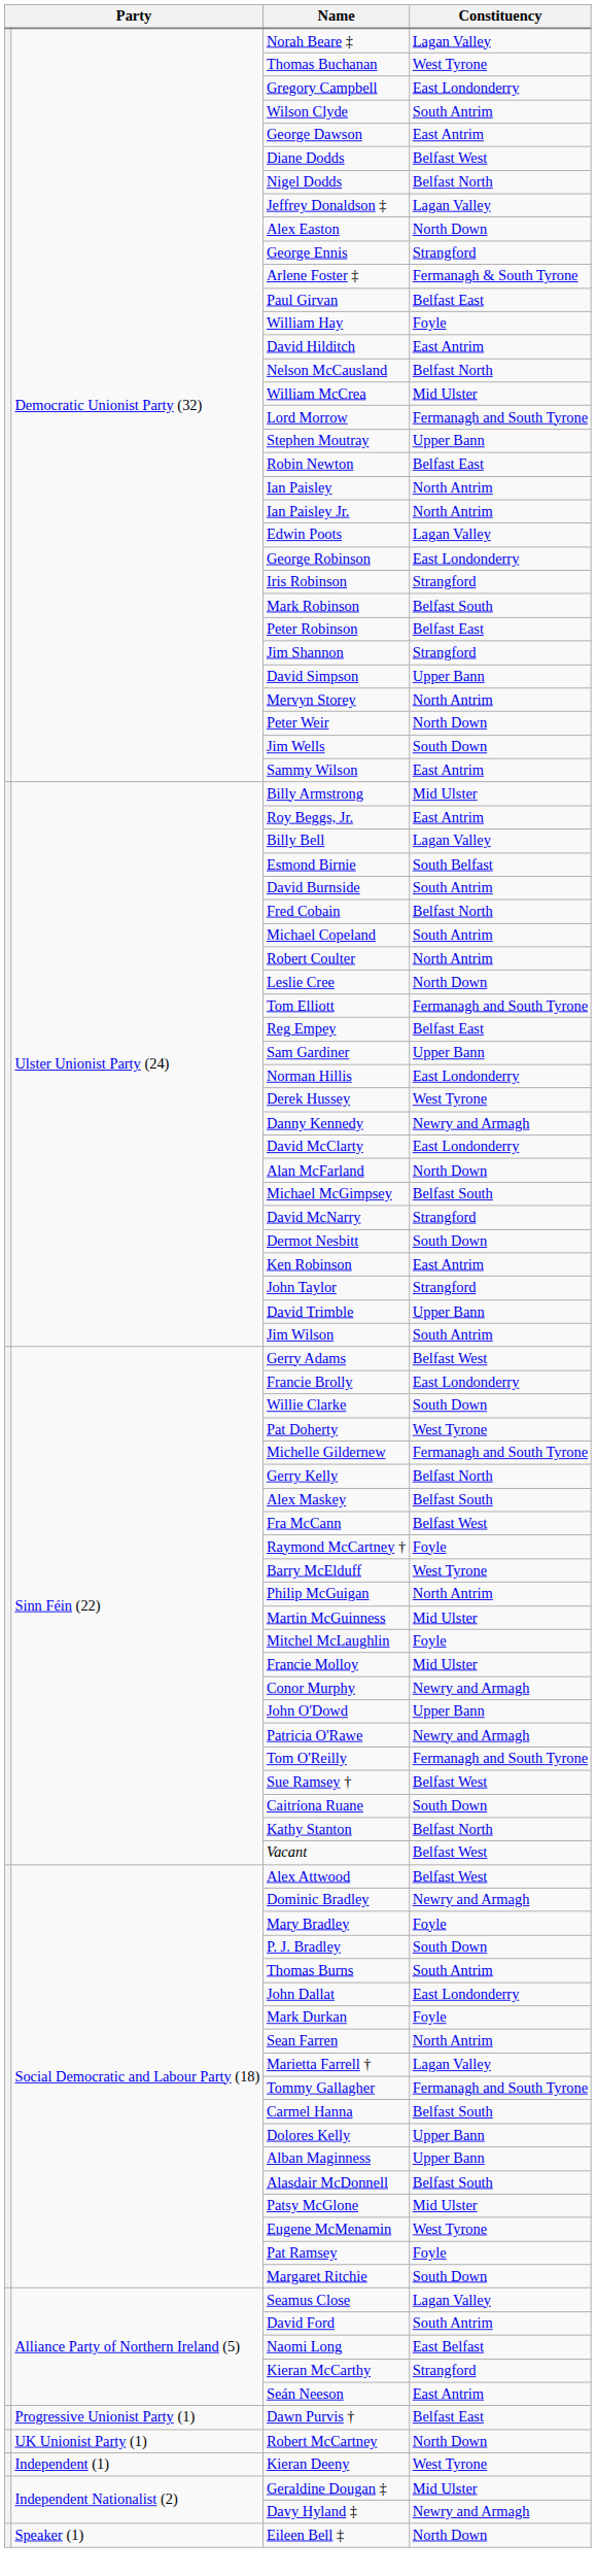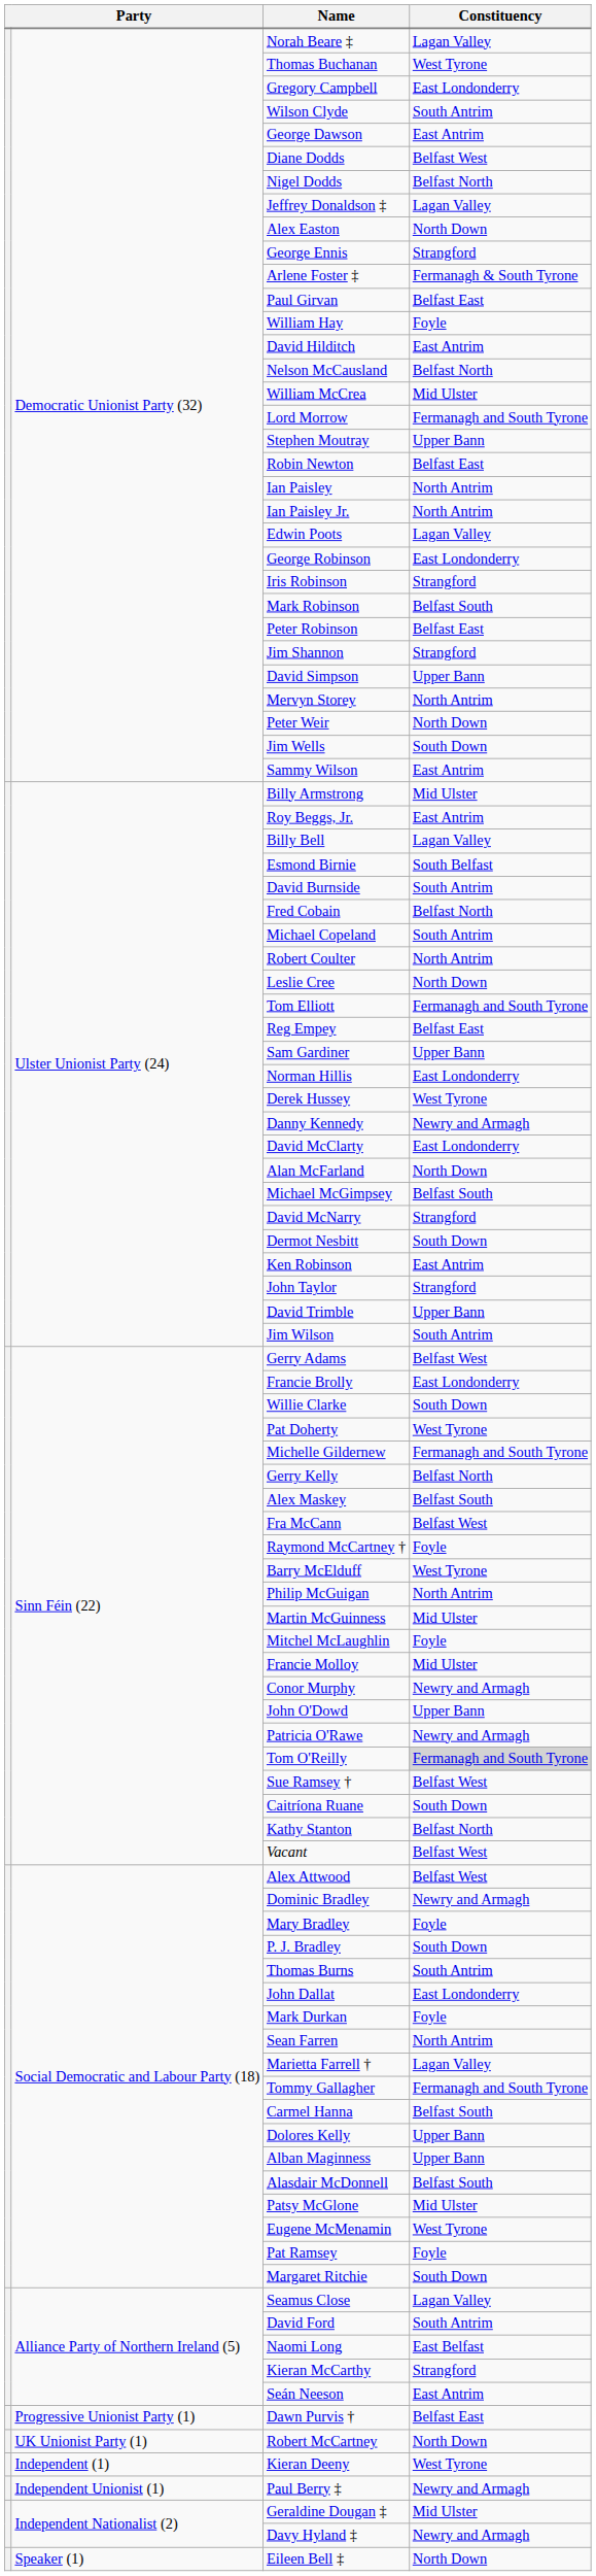Tom O'Reilly | Constituency: no background -> lightgrey background
+ row: Independent Unionist (1) | Paul Berry ‡ | Newry and Armagh
